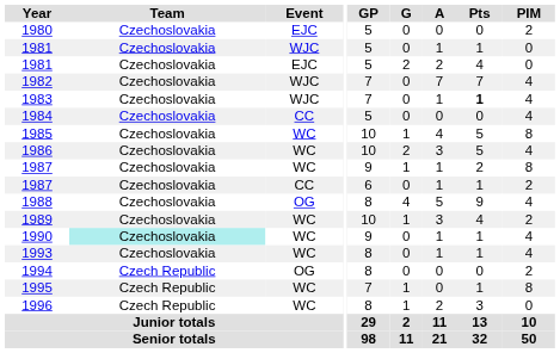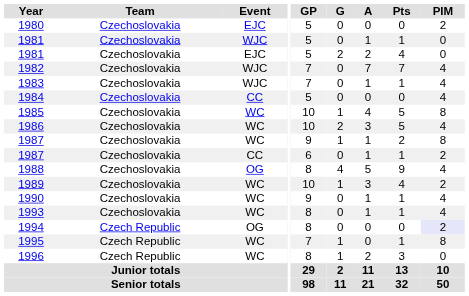1983 | Pts: bold -> normal
1990 | Team: paleturquoise background -> no background
1994 | PIM: no background -> lavender background
